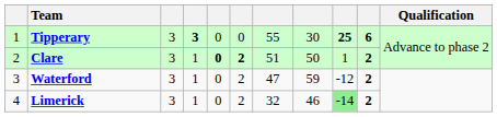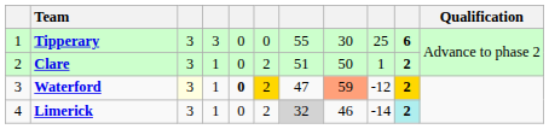Tipperary | column 4: bold -> normal
Tipperary | column 9: bold -> normal
Clare | column 5: bold -> normal
Clare | column 6: bold -> normal
Waterford | column 3: no background -> lightyellow background
Waterford | column 5: normal -> bold
Waterford | column 6: no background -> gold background
Waterford | column 8: no background -> lightsalmon background
Waterford | column 10: no background -> gold background
Limerick | column 7: no background -> lightgrey background
Limerick | column 9: lightgreen background -> no background
Limerick | column 10: no background -> paleturquoise background
